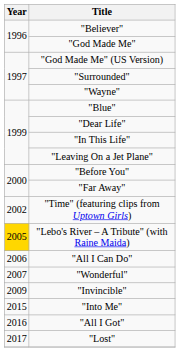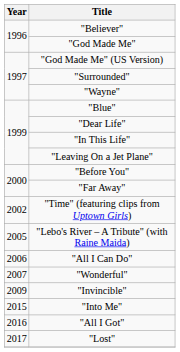"Lebo's River – A Tribute" (with Raine Maida) | Year: gold background -> no background
